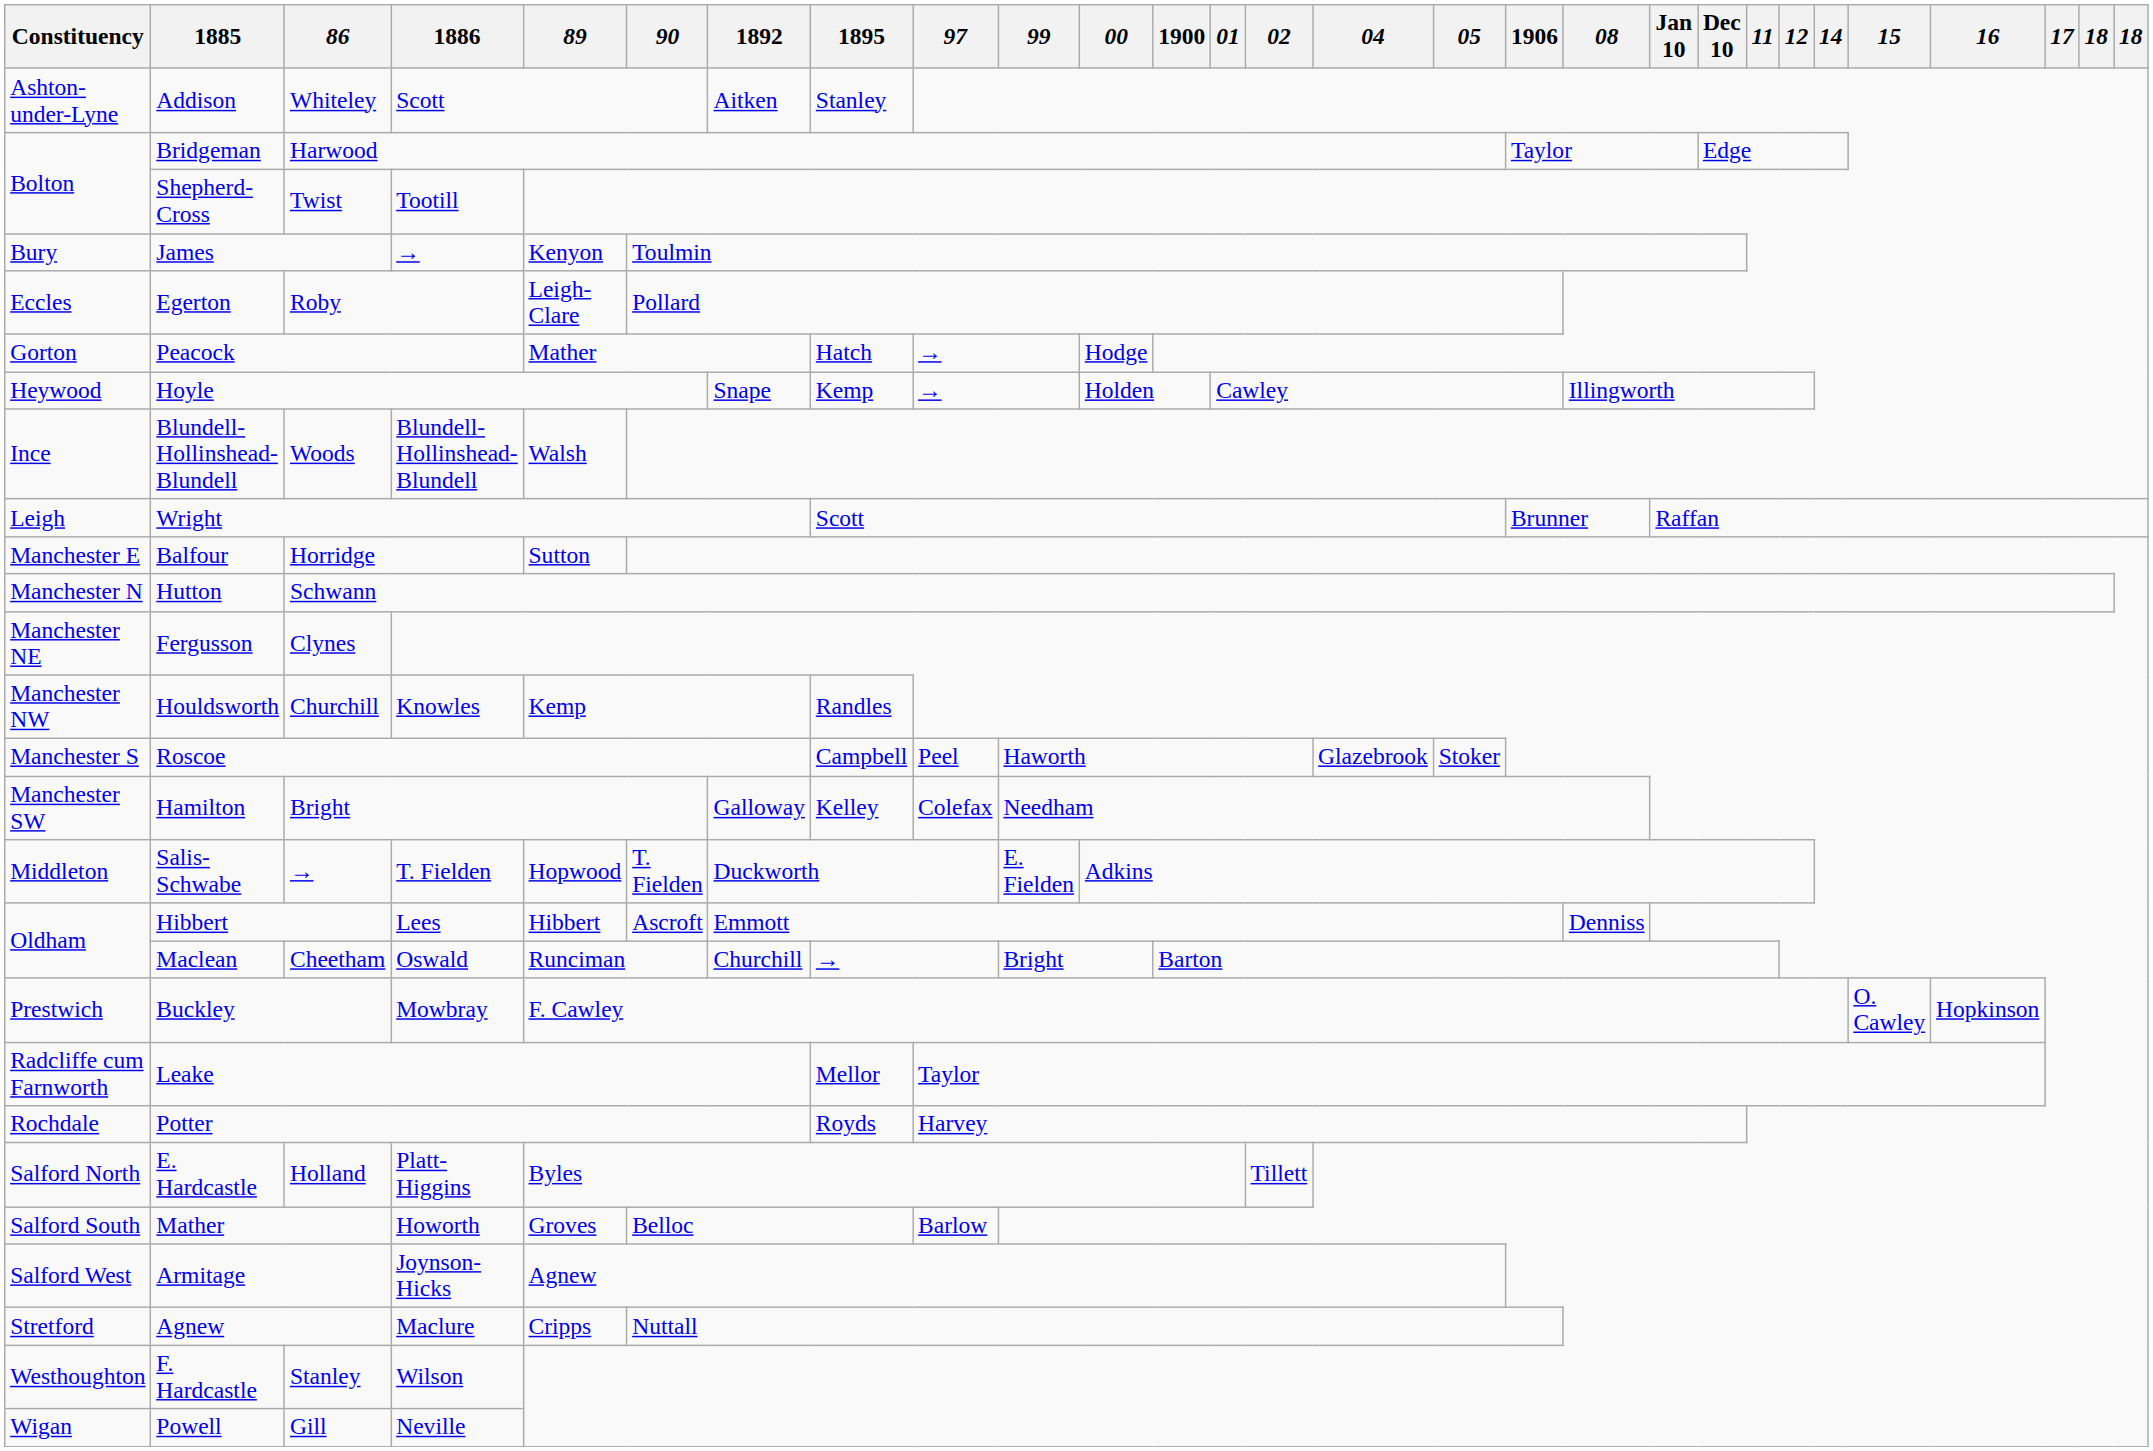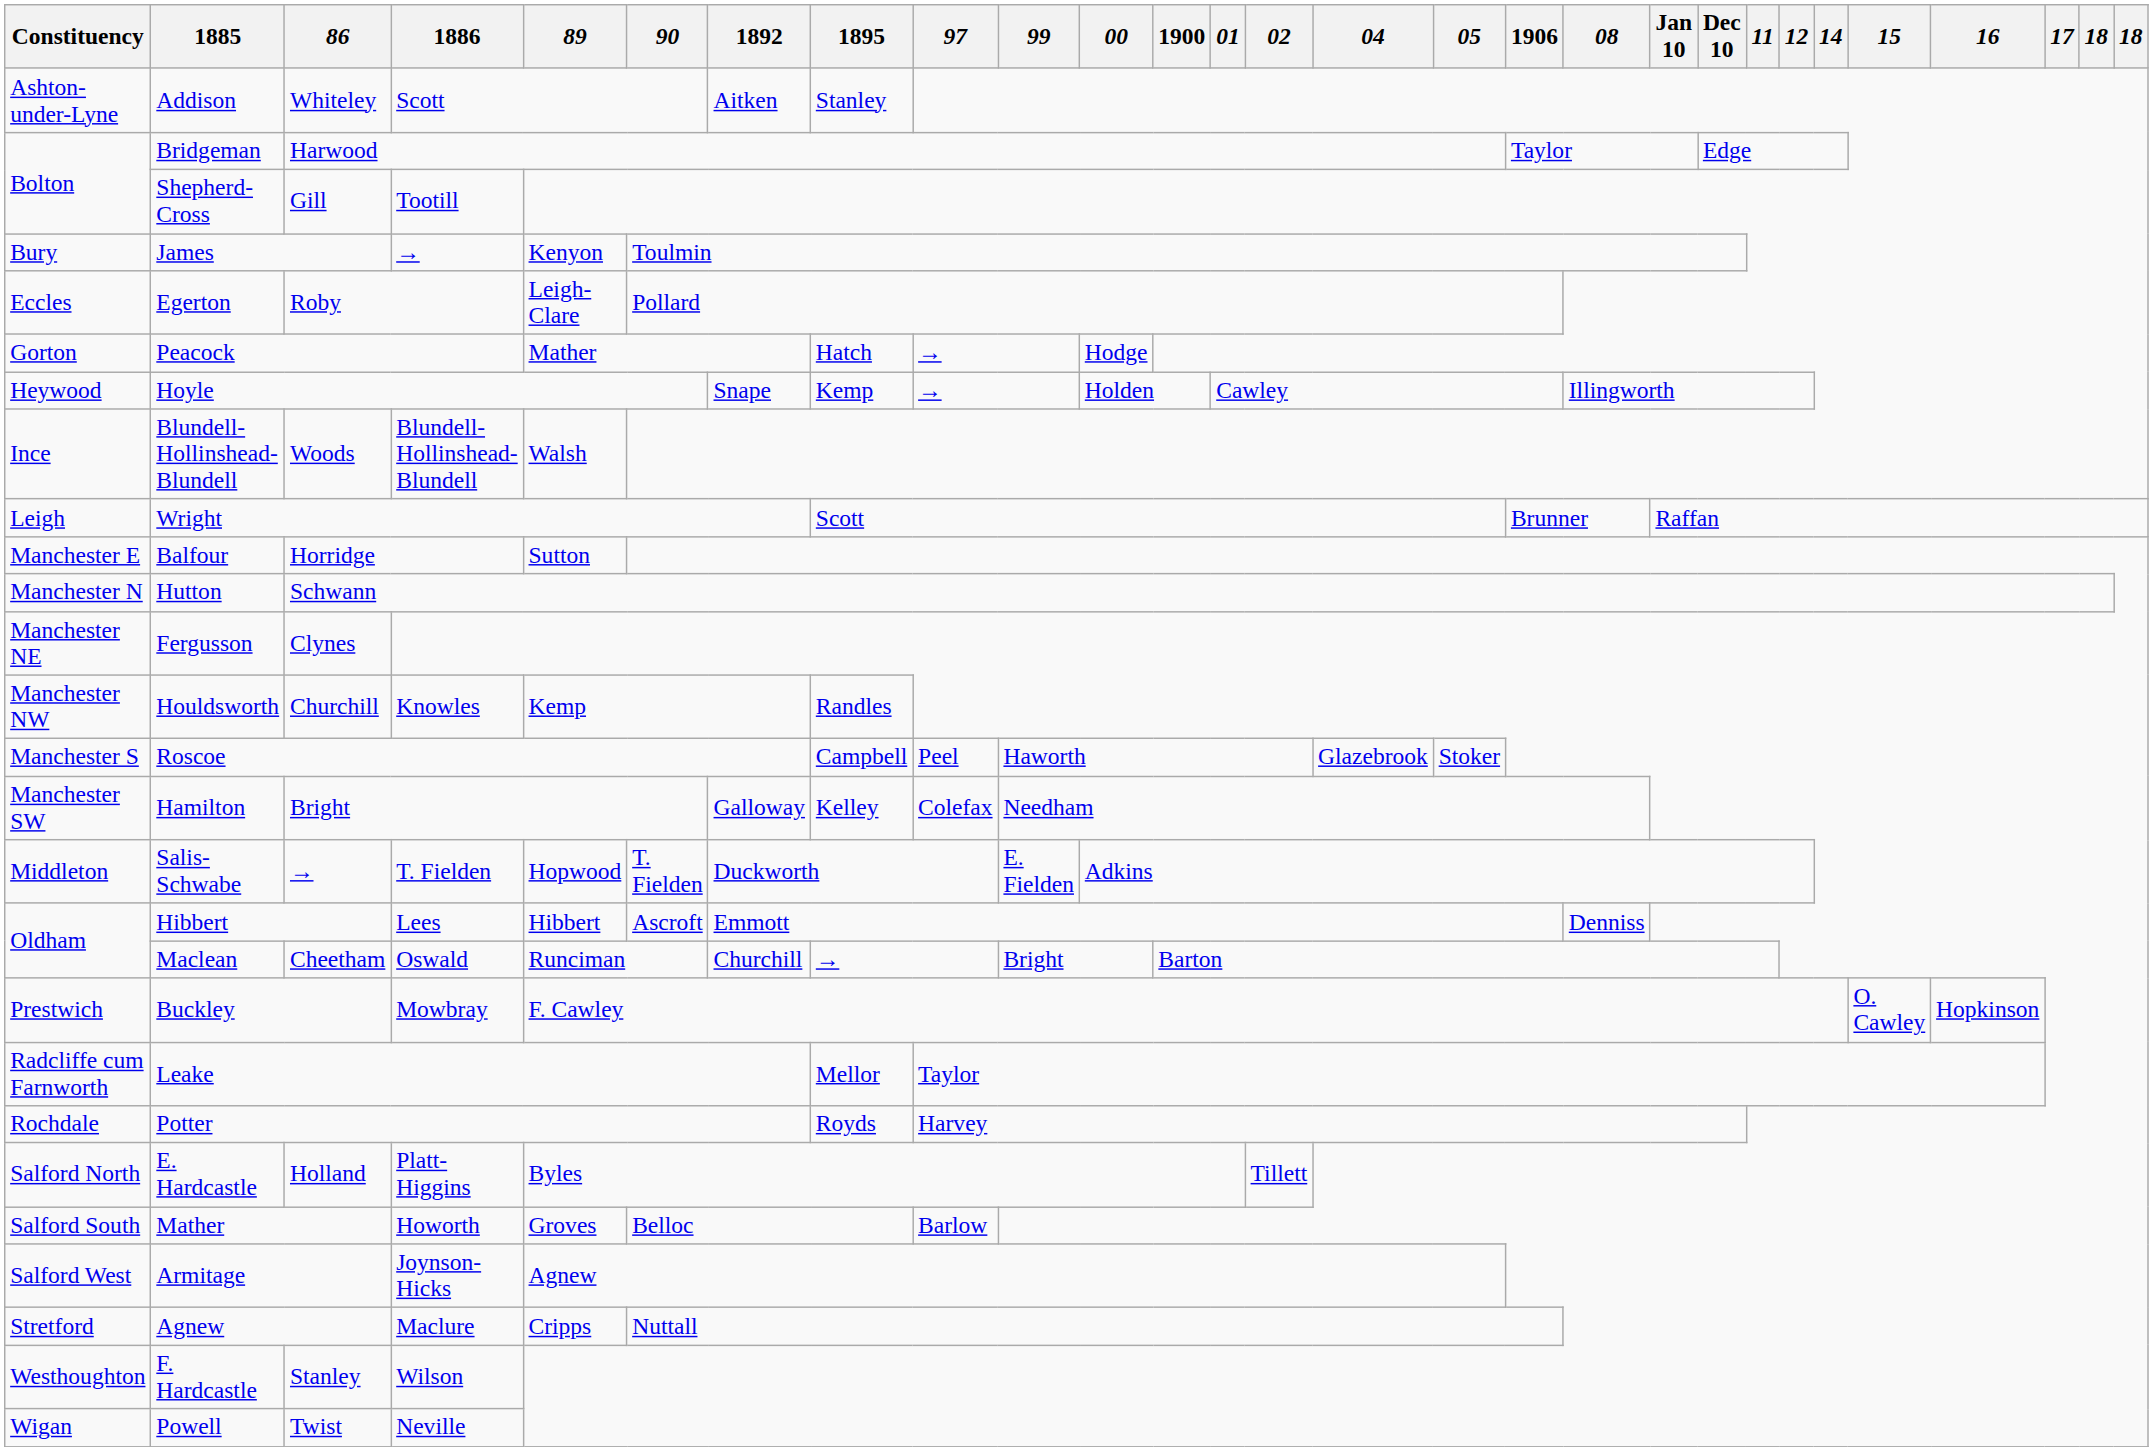Shepherd-Cross | 86: Twist -> Gill
Powell | 86: Gill -> Twist
